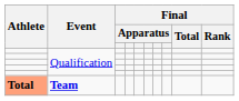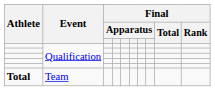row 9 | Athlete: lightsalmon background -> no background
row 9 | Event: bold -> normal
